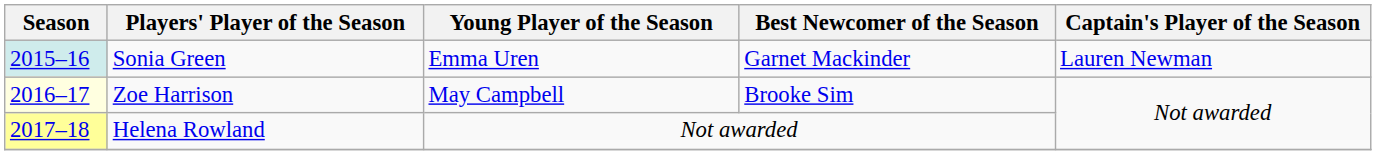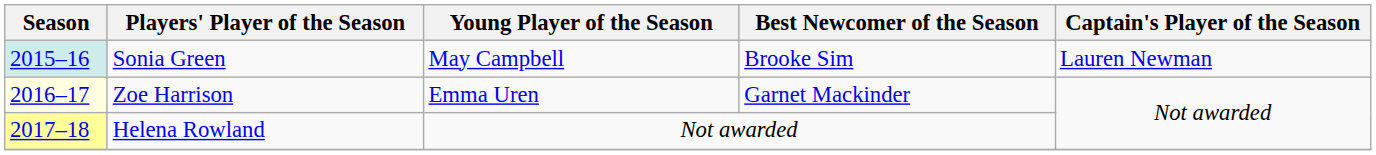Sonia Green | Young Player of the Season: Emma Uren -> May Campbell
Sonia Green | Best Newcomer of the Season: Garnet Mackinder -> Brooke Sim
Zoe Harrison | Young Player of the Season: May Campbell -> Emma Uren
Zoe Harrison | Best Newcomer of the Season: Brooke Sim -> Garnet Mackinder
